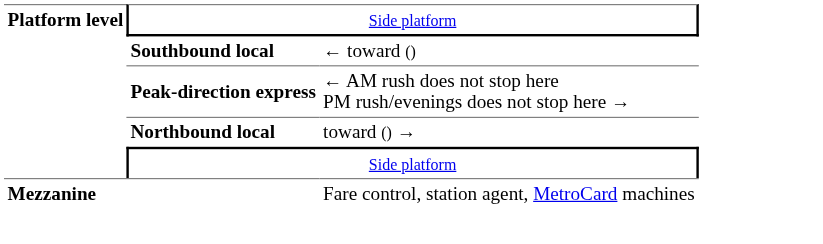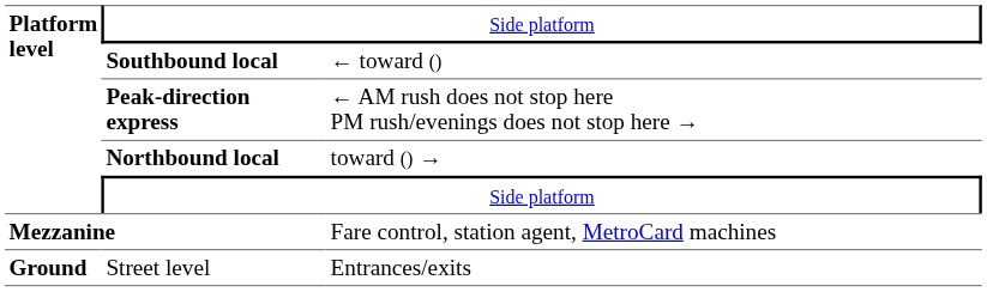+ row: Ground | Street level | Entrances/exits
